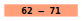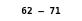row 1 | column 1: lightsalmon background -> no background
